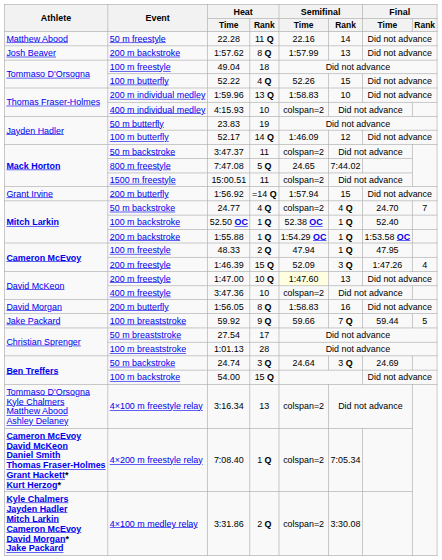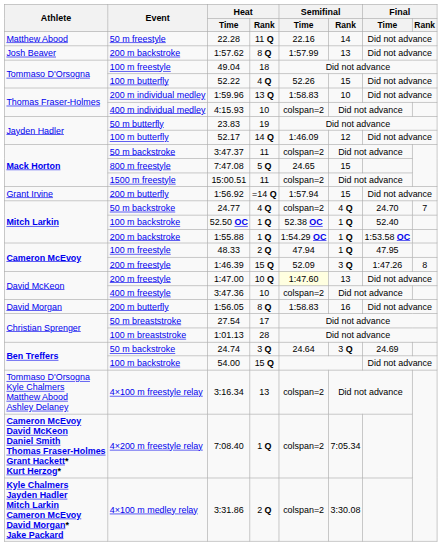7:47.08 | Semifinal / Rank: 7:44.02 -> 15
1:46.39 | Final / Rank: 4 -> 8
- row: Jake Packard | 100 m breaststroke | 59.92 | 9 Q | 59.66 | 7 Q | 59.44 | 5
